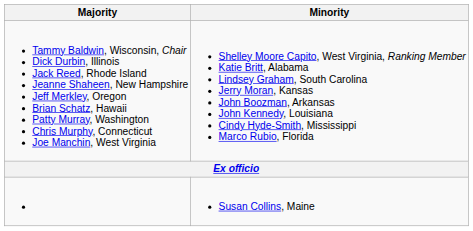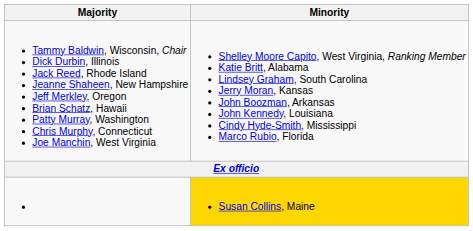row 4 | Minority: no background -> gold background
